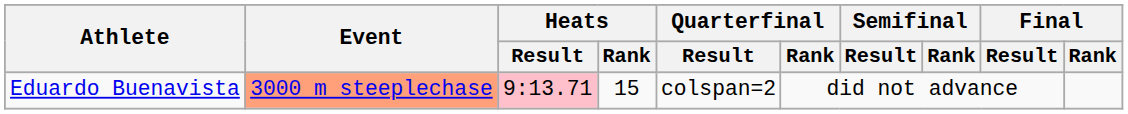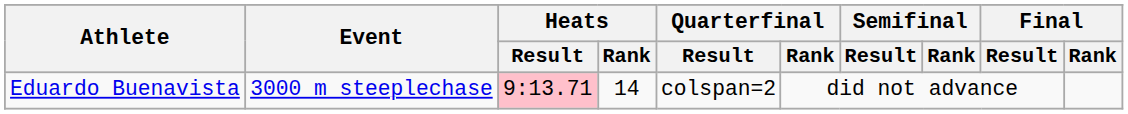Eduardo Buenavista | Event: lightsalmon background -> no background
Eduardo Buenavista | Heats / Rank: 15 -> 14
